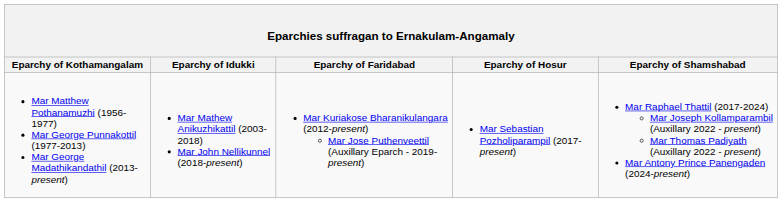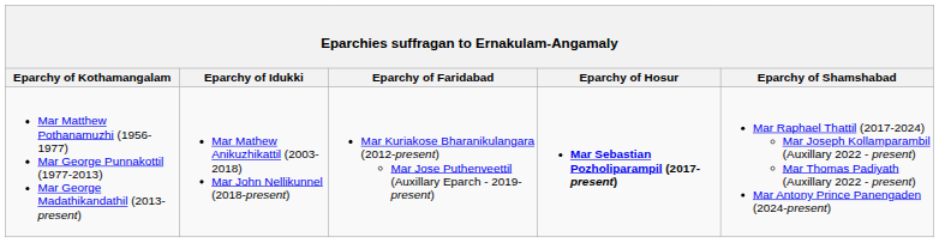row 3 | Eparchy of Hosur: normal -> bold
